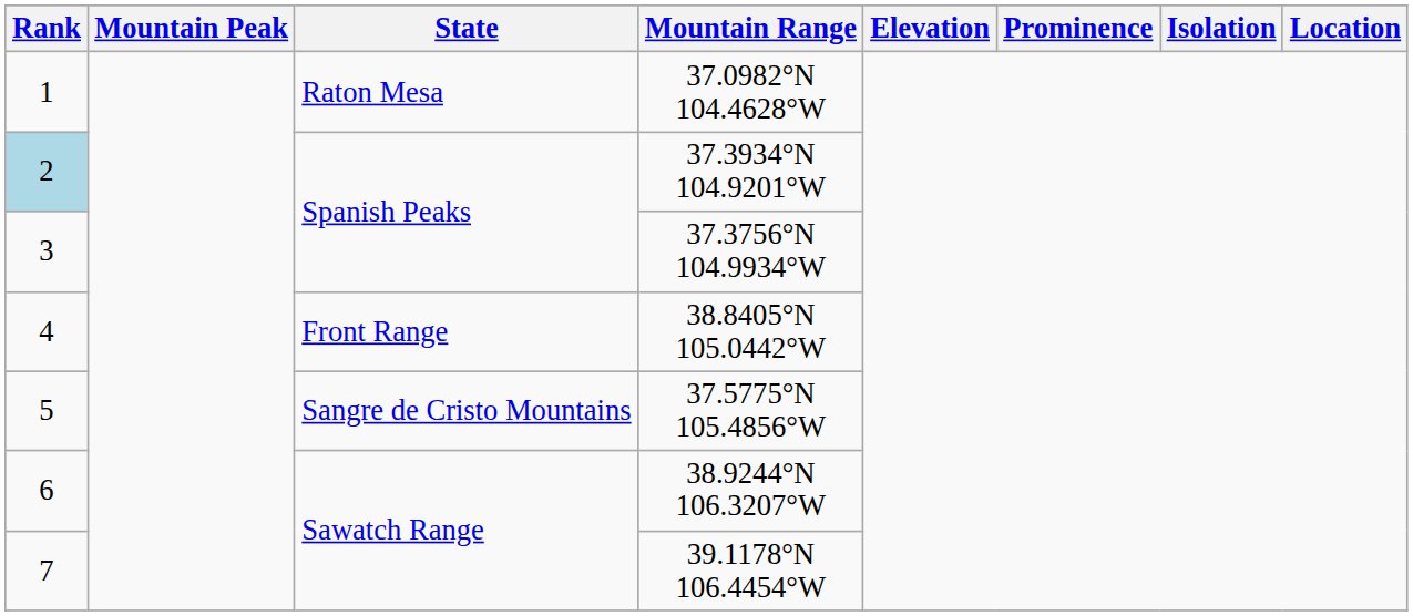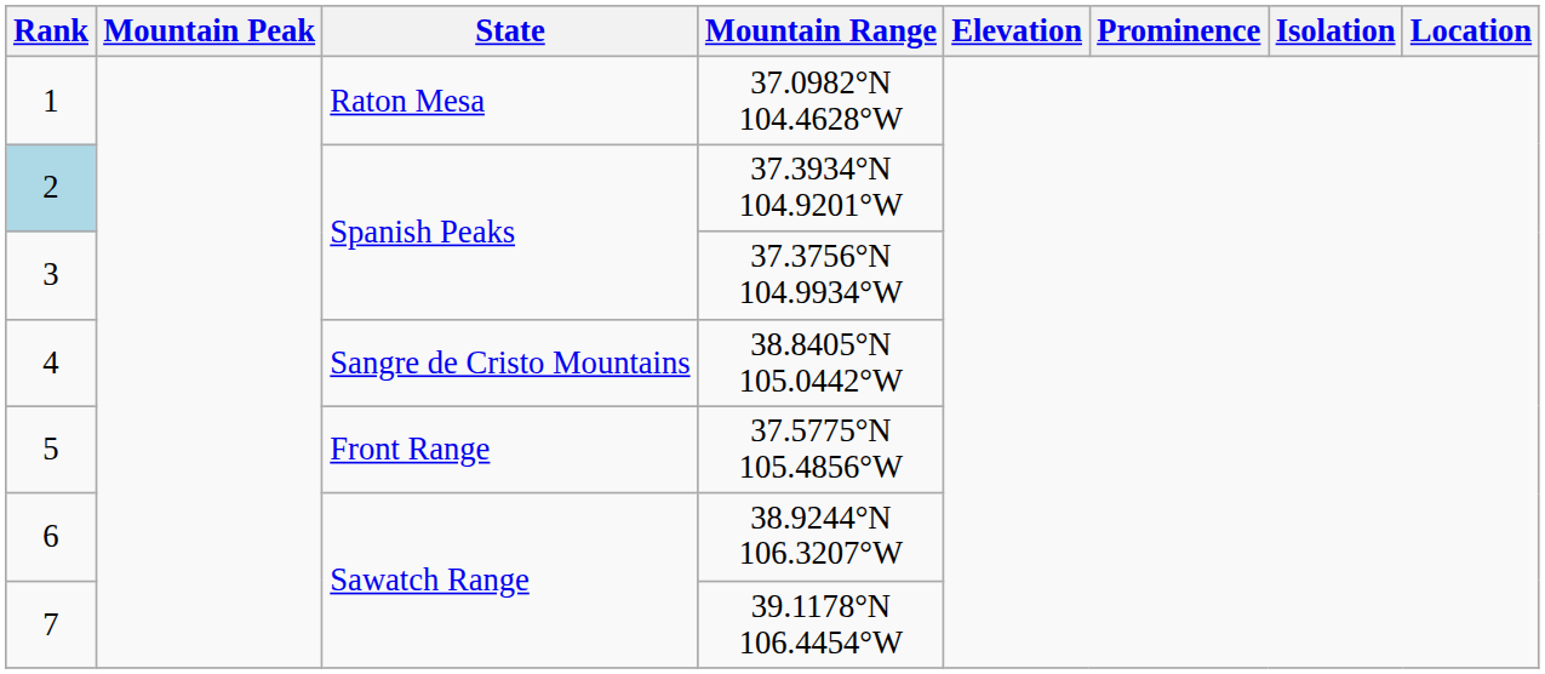38.8405°N 105.0442°W | State: Front Range -> Sangre de Cristo Mountains
37.5775°N 105.4856°W | State: Sangre de Cristo Mountains -> Front Range
